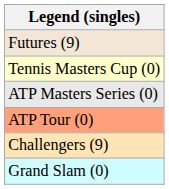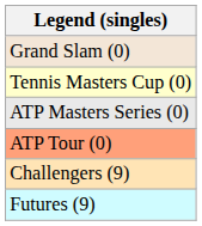row 2 | column 1: Futures (9) -> Grand Slam (0)
row 7 | column 1: Grand Slam (0) -> Futures (9)
